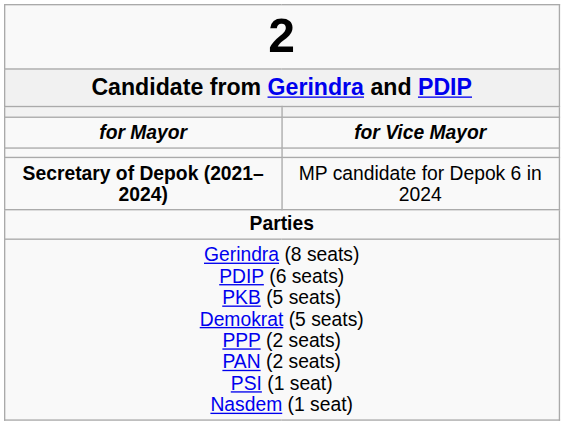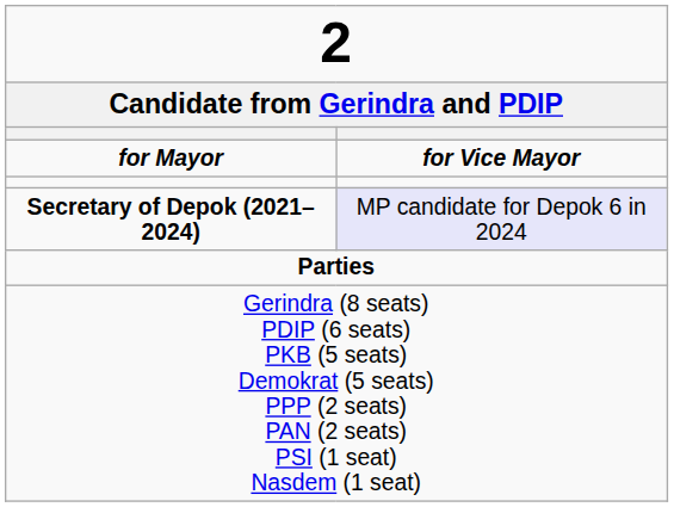row 6 | column 2: no background -> lavender background
